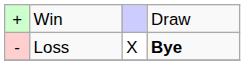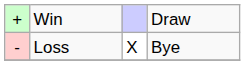Loss | column 4: bold -> normal
